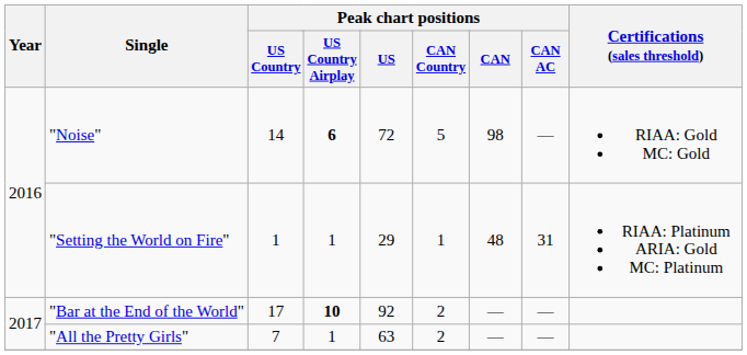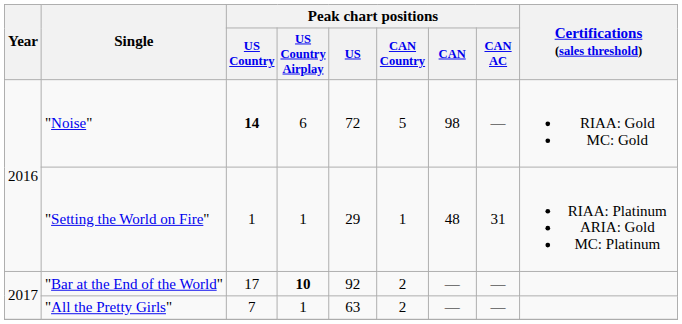"Noise" | Peak chart positions / US Country: normal -> bold
"Noise" | Peak chart positions / US Country Airplay: bold -> normal
